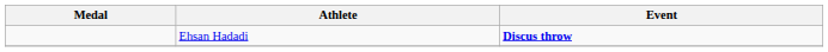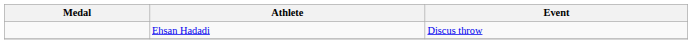Ehsan Hadadi | Event: bold -> normal
